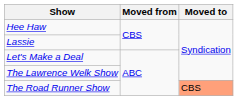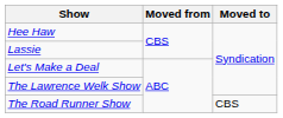The Road Runner Show | Moved to: lightsalmon background -> no background
